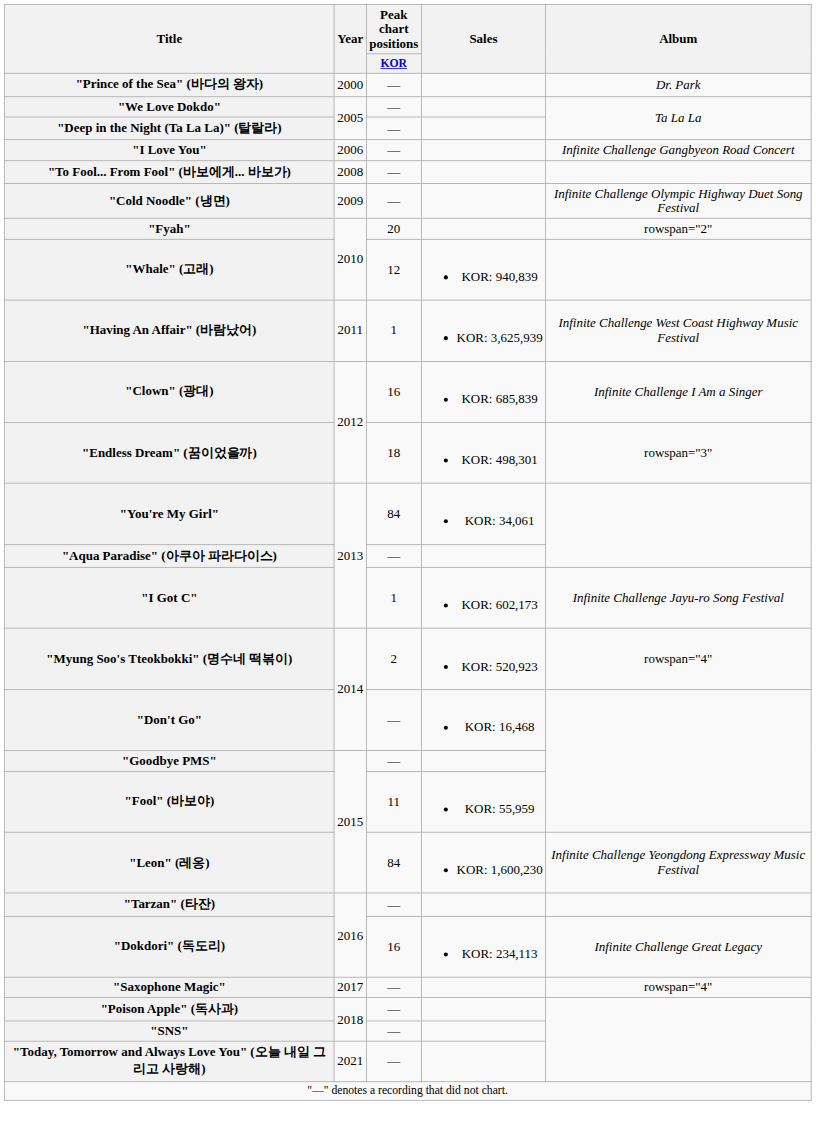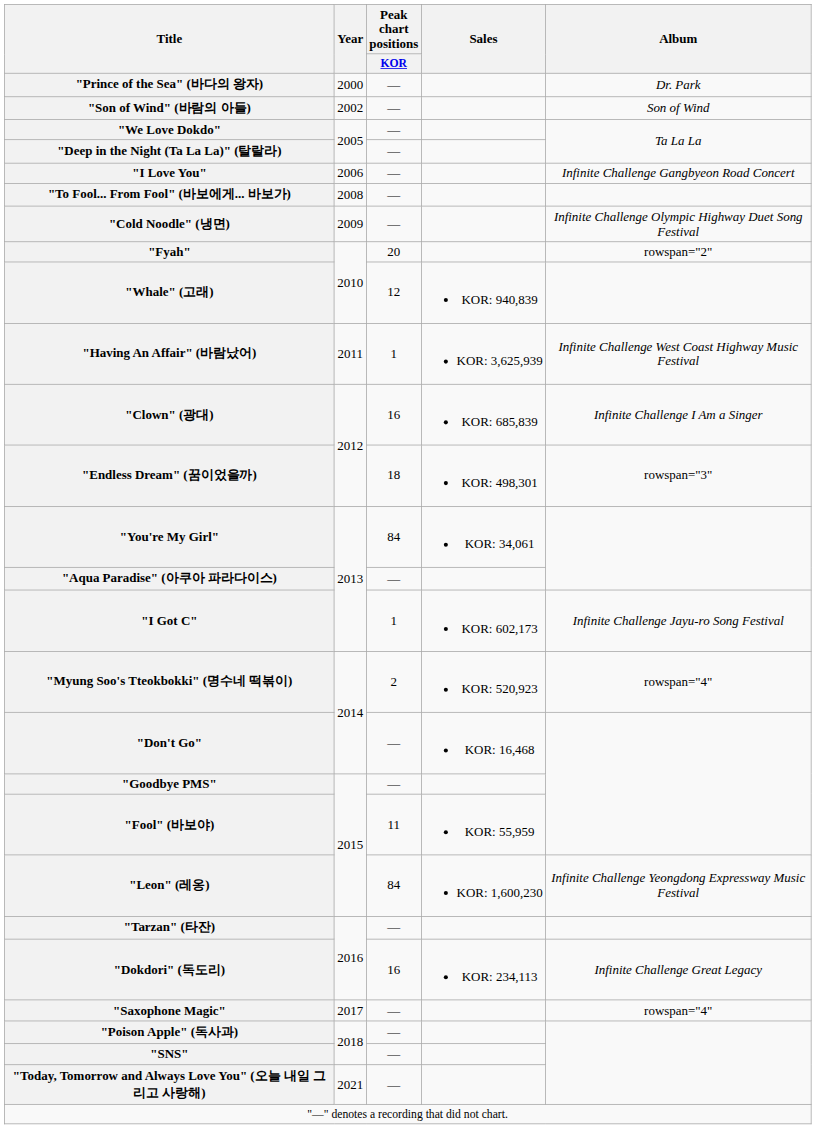+ row: "Son of Wind" (바람의 아들) | 2002 | — | Son of Wind
